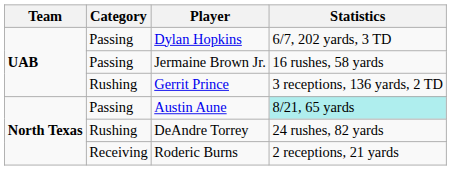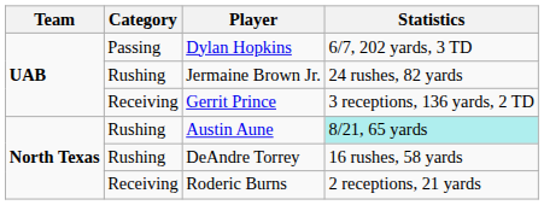Jermaine Brown Jr. | Category: Passing -> Rushing
Jermaine Brown Jr. | Statistics: 16 rushes, 58 yards -> 24 rushes, 82 yards
Gerrit Prince | Category: Rushing -> Receiving
Austin Aune | Category: Passing -> Rushing
DeAndre Torrey | Statistics: 24 rushes, 82 yards -> 16 rushes, 58 yards
